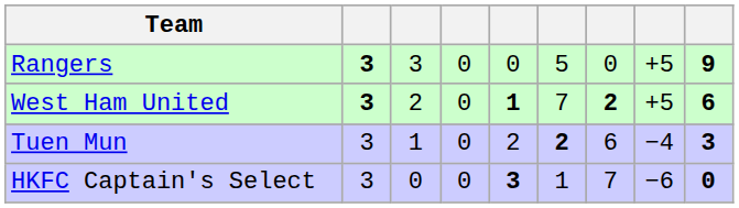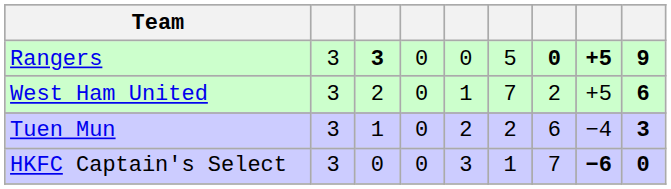Rangers | column 2: bold -> normal
Rangers | column 3: normal -> bold
Rangers | column 7: normal -> bold
Rangers | column 8: normal -> bold
West Ham United | column 2: bold -> normal
West Ham United | column 5: bold -> normal
West Ham United | column 7: bold -> normal
Tuen Mun | column 6: bold -> normal
HKFC Captain's Select | column 5: bold -> normal
HKFC Captain's Select | column 8: normal -> bold
